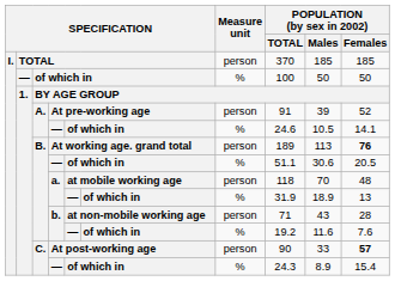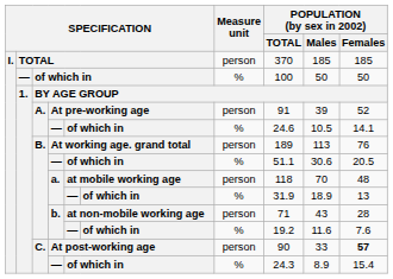At working age. grand total | POPULATION (by sex in 2002) / Females: bold -> normal
